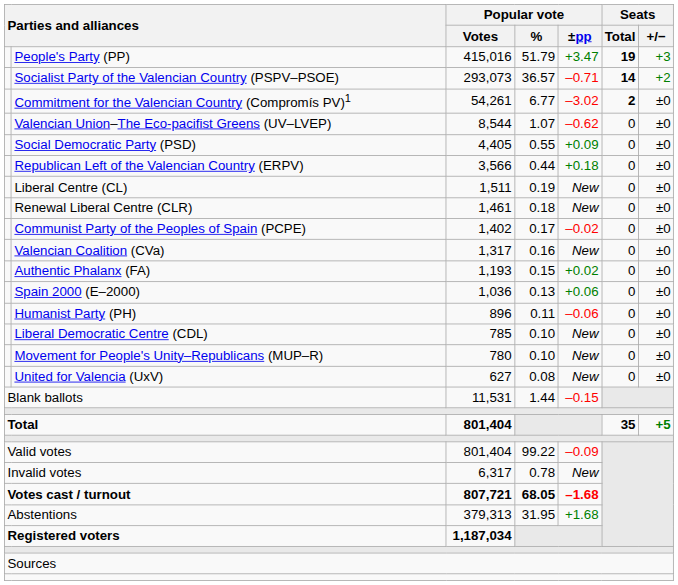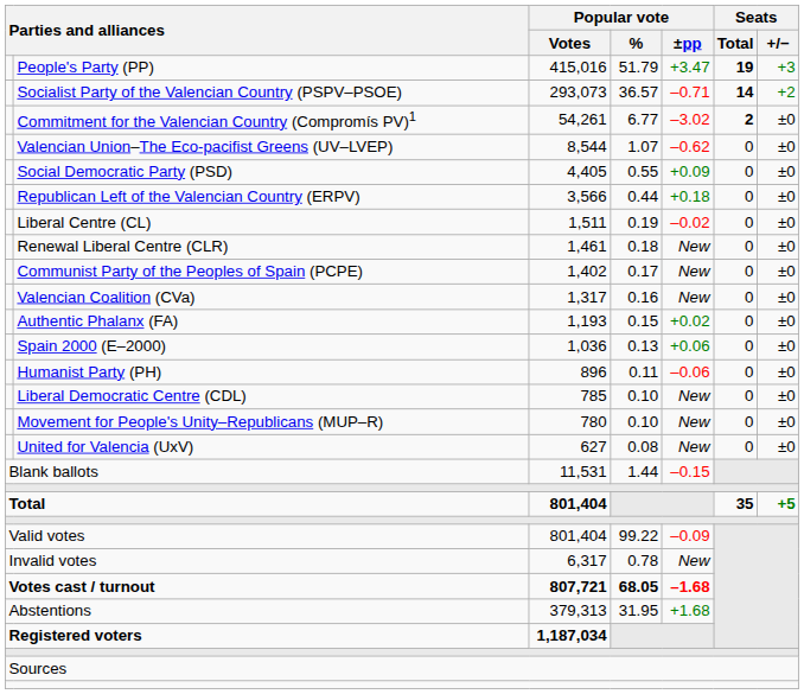Liberal Centre (CL) | Popular vote / ±pp: New -> –0.02
Communist Party of the Peoples of Spain (PCPE) | Popular vote / ±pp: –0.02 -> New
